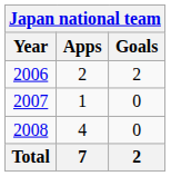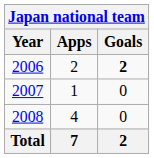2006 | Goals: normal -> bold
